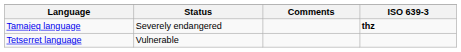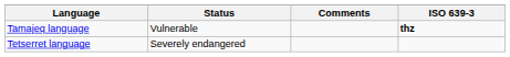Tamajeq language | Status: Severely endangered -> Vulnerable
Tetserret language | Status: Vulnerable -> Severely endangered
